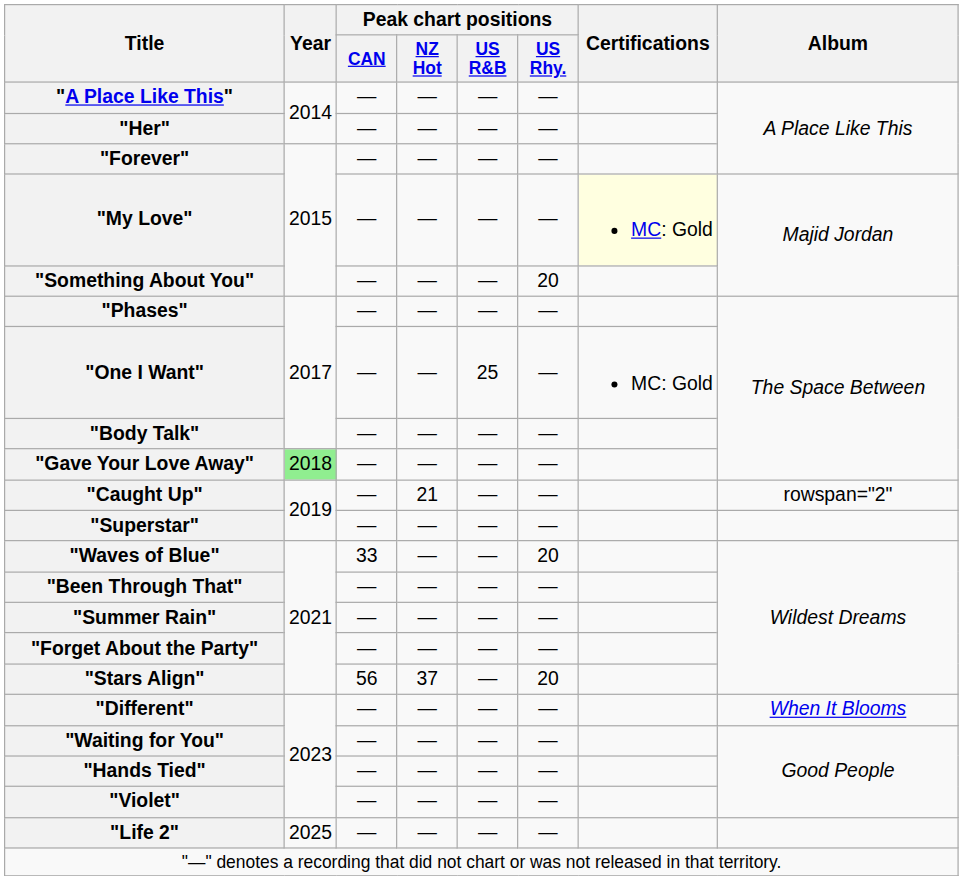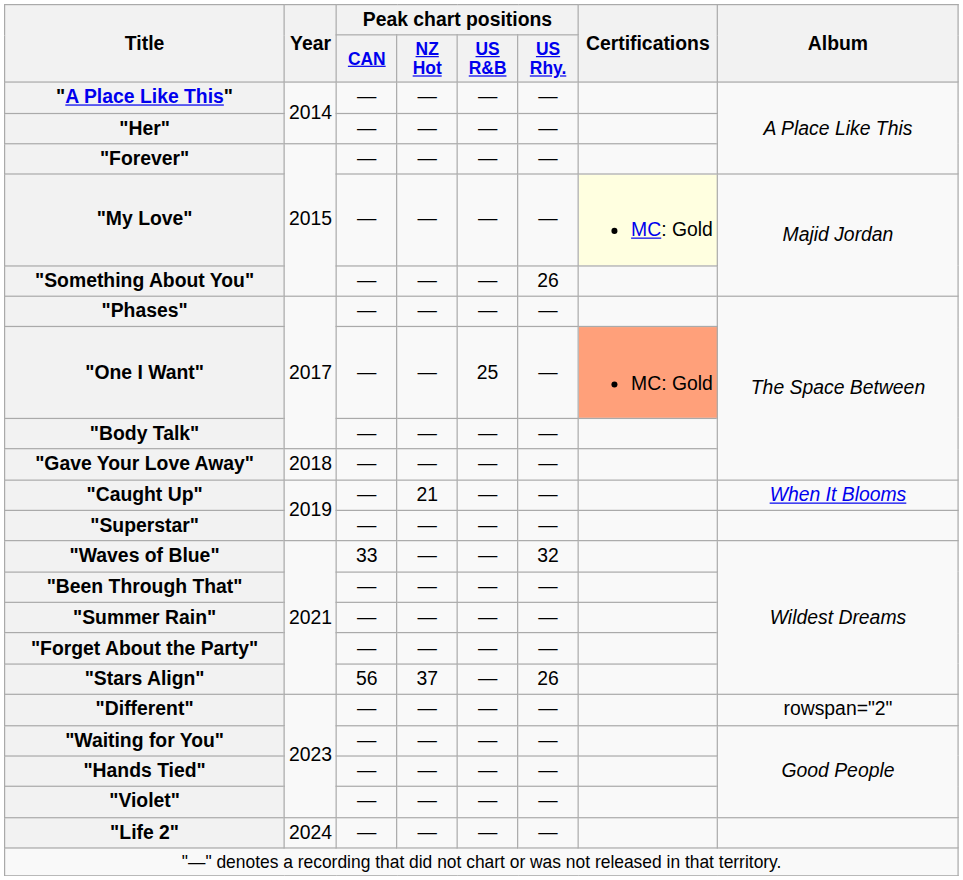"Something About You" | Peak chart positions / US Rhy.: 20 -> 26
"One I Want" | Certifications: no background -> lightsalmon background
"Gave Your Love Away" | Year: lightgreen background -> no background
"Caught Up" | Album: rowspan="2" -> When It Blooms
"Waves of Blue" | Peak chart positions / US Rhy.: 20 -> 32
"Stars Align" | Peak chart positions / US Rhy.: 20 -> 26
"Different" | Album: When It Blooms -> rowspan="2"
"Life 2" | Year: 2025 -> 2024
